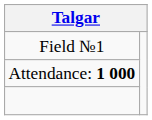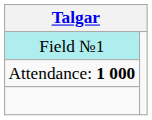Field №1 | column 1: no background -> paleturquoise background
